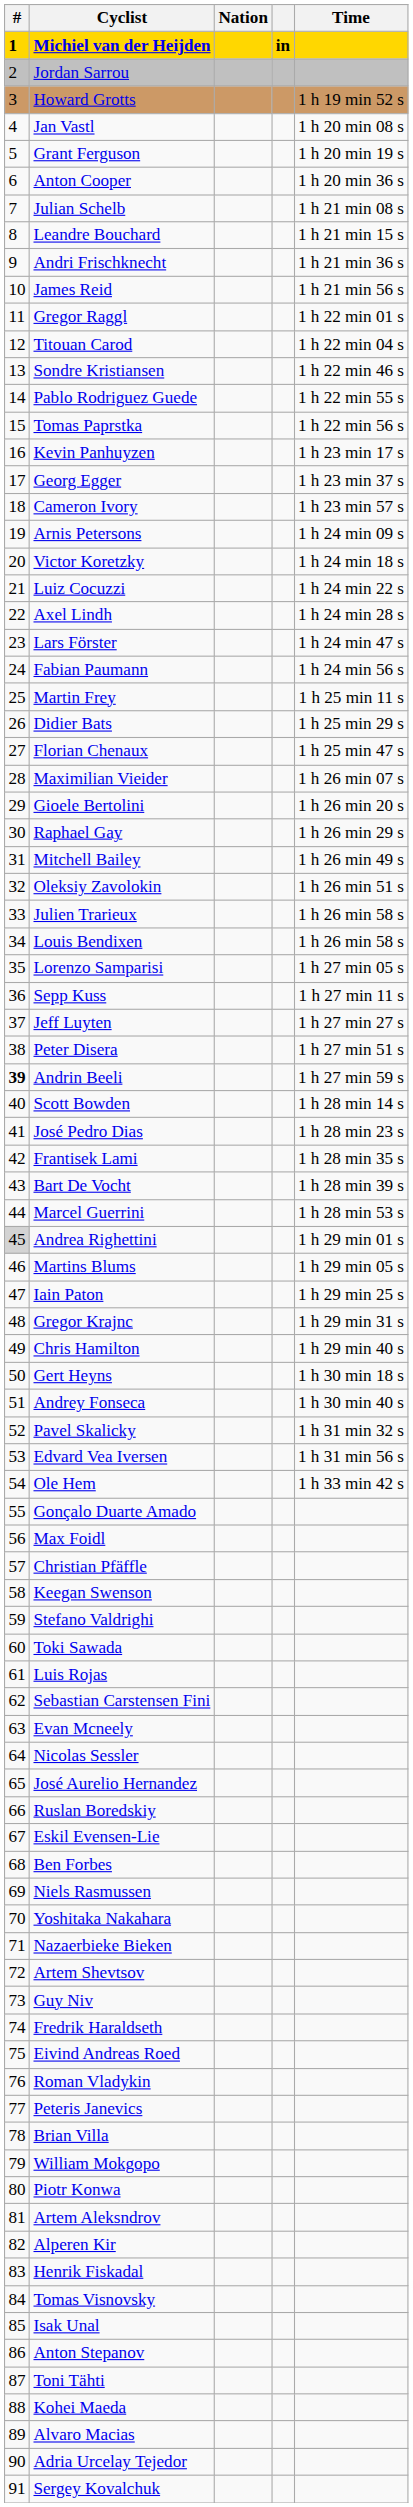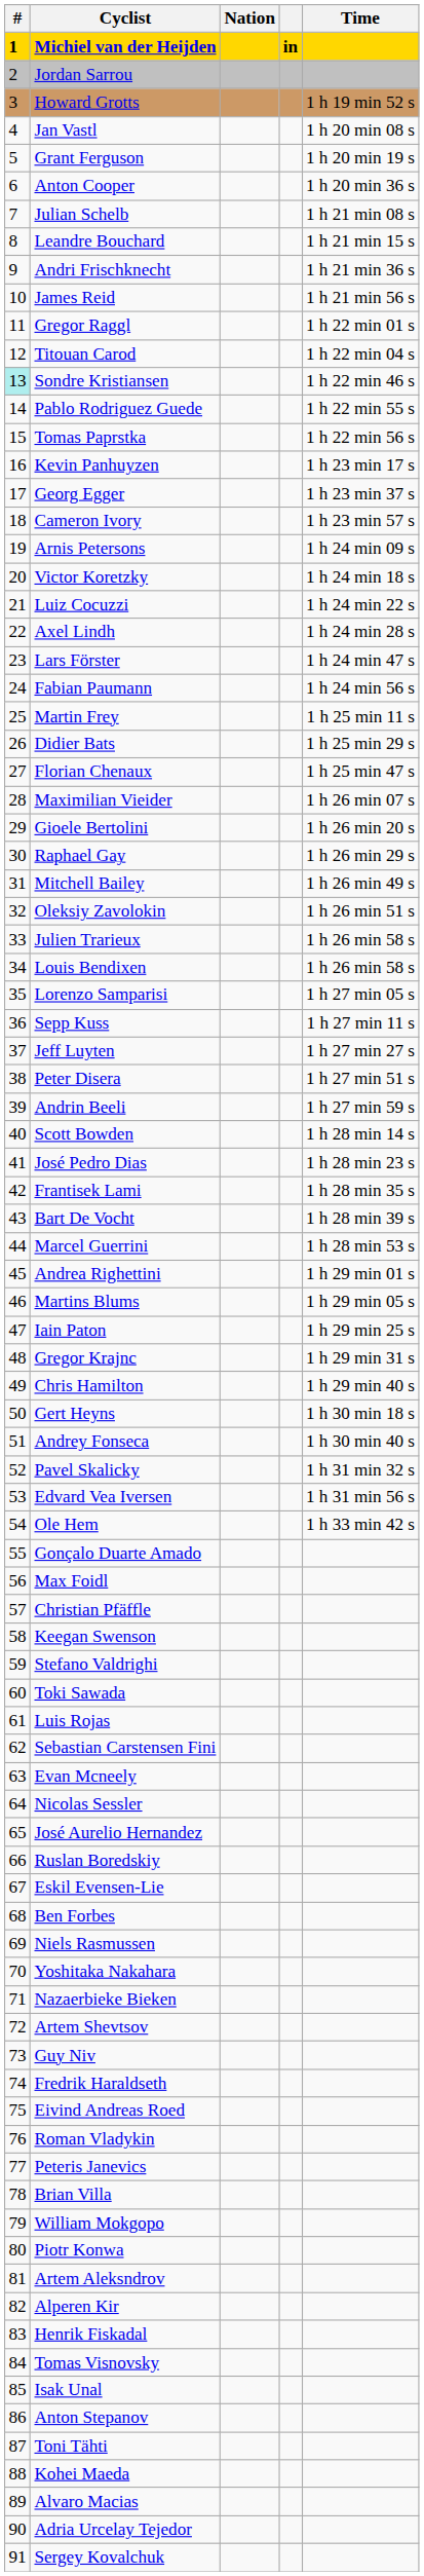Sondre Kristiansen | #: no background -> paleturquoise background
Andrin Beeli | #: bold -> normal
Andrea Righettini | #: lightgrey background -> no background
